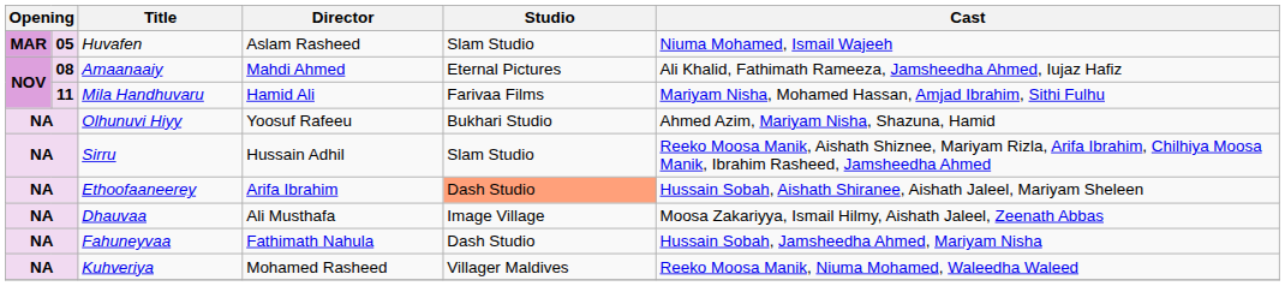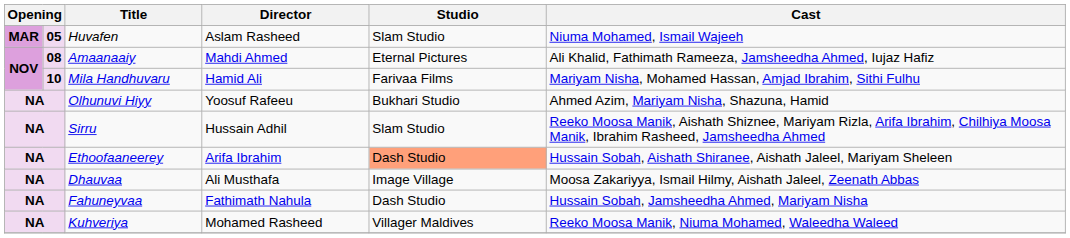Mila Handhuvaru | column 2: 11 -> 10
